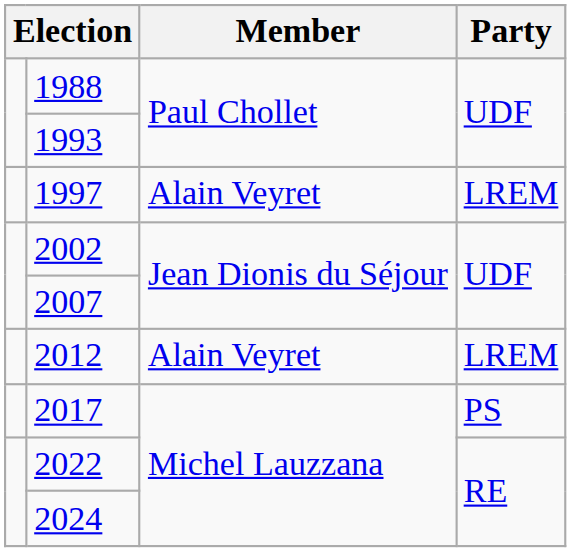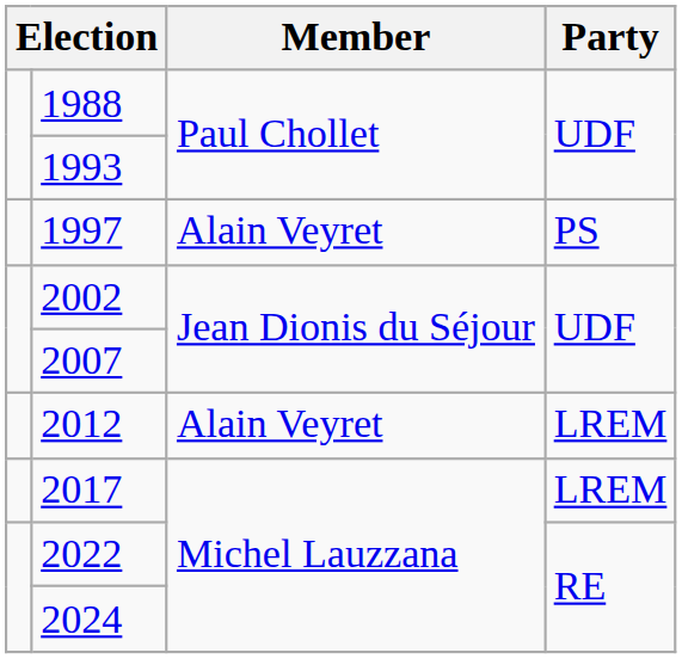1997 | Party: LREM -> PS
2017 | Party: PS -> LREM
